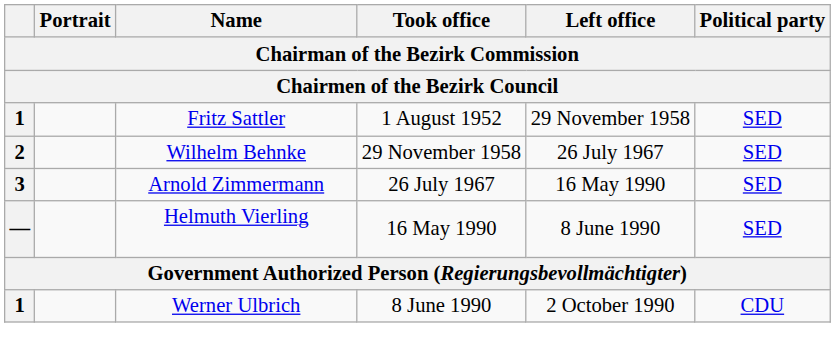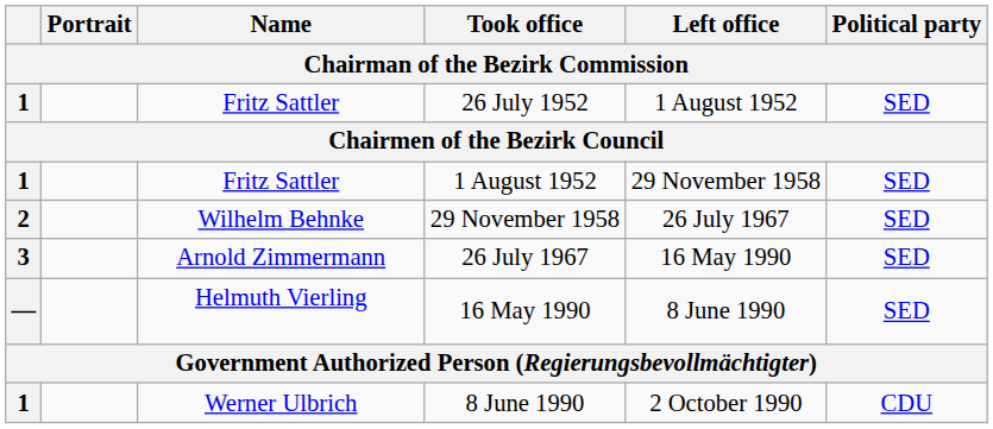+ row: 1 | Fritz Sattler | 26 July 1952 | 1 August 1952 | SED
